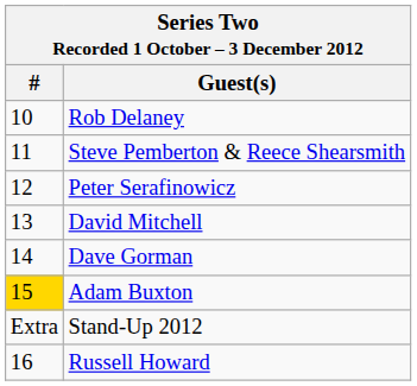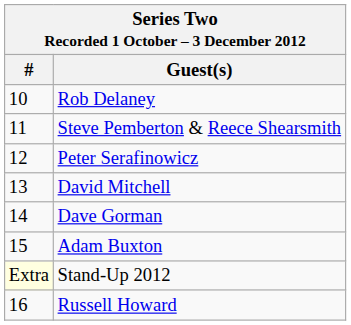Adam Buxton | #: gold background -> no background
Stand-Up 2012 | #: no background -> lightyellow background
